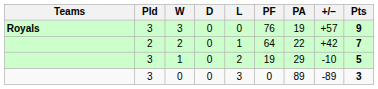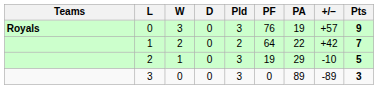columns swapped: Pld <-> L
